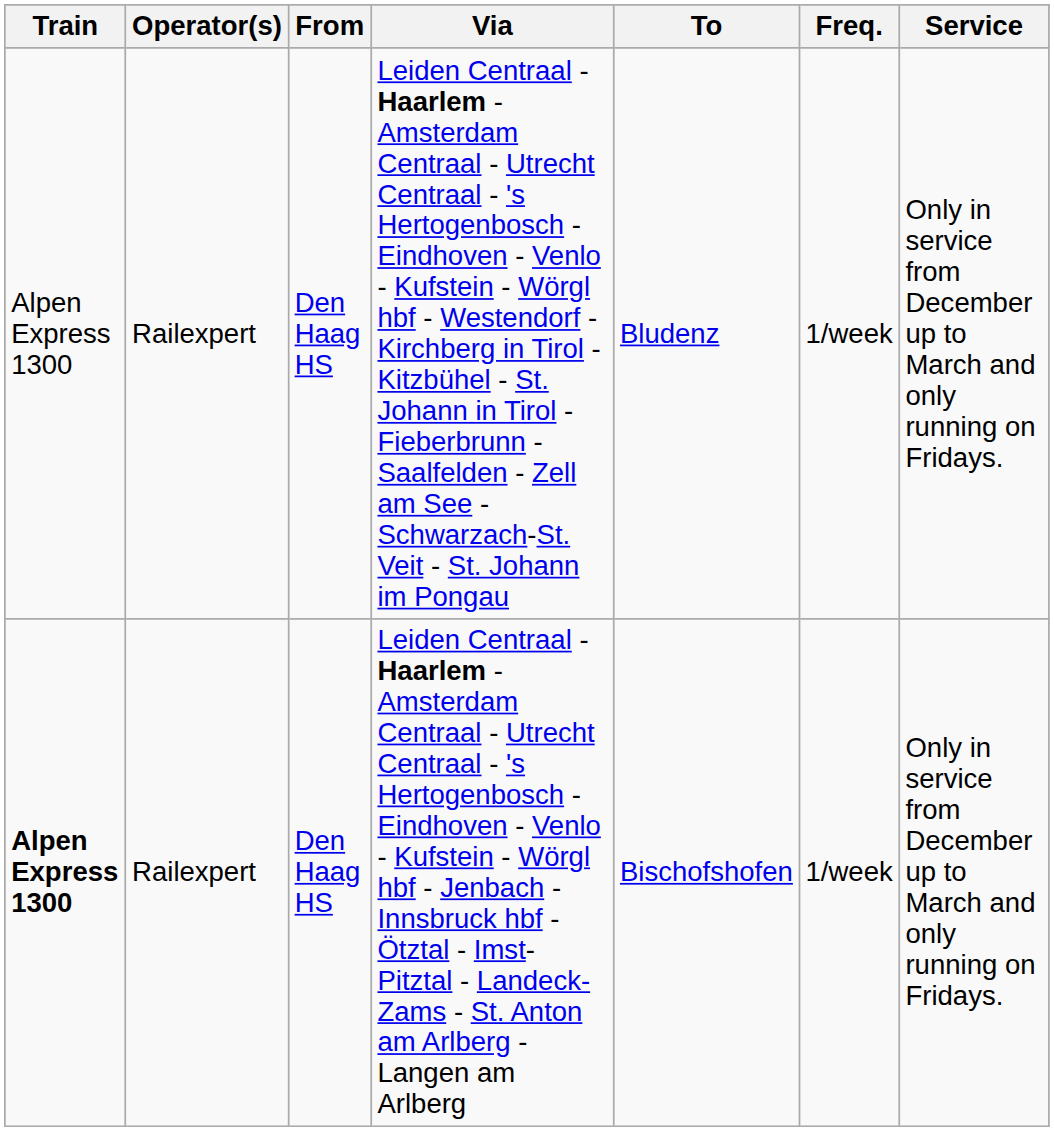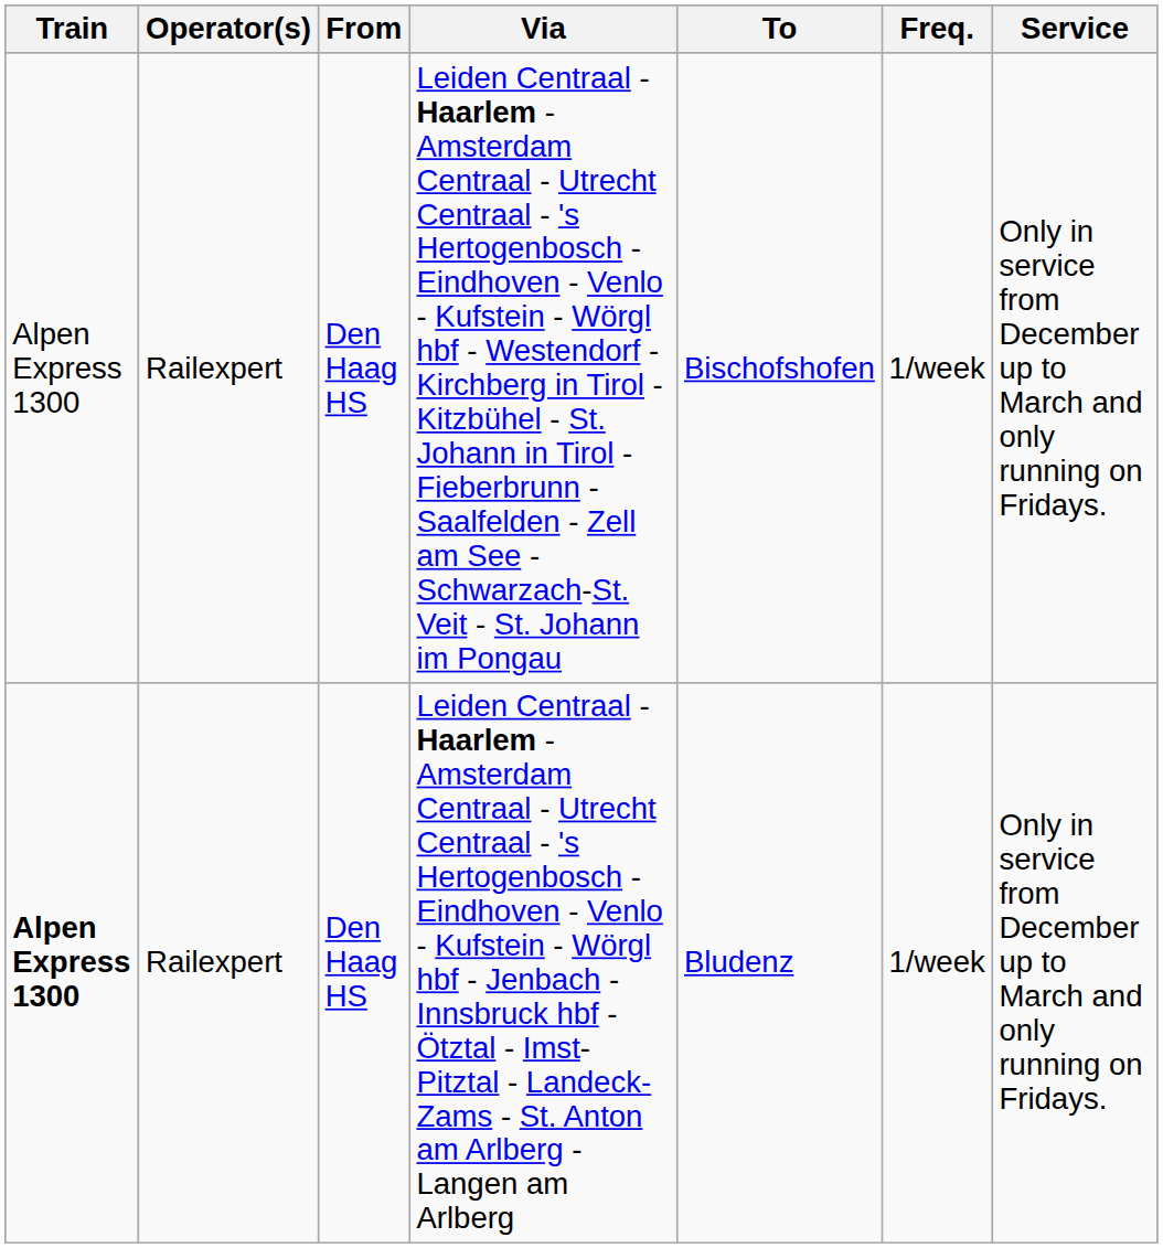row 2 | To: Bludenz -> Bischofshofen
row 3 | To: Bischofshofen -> Bludenz
